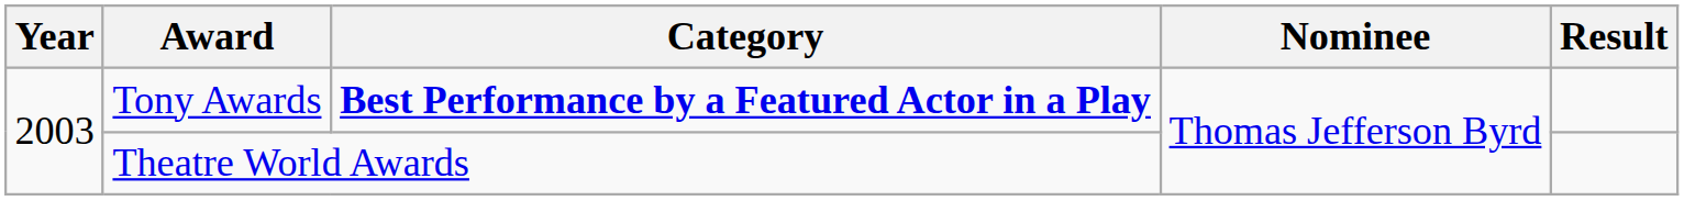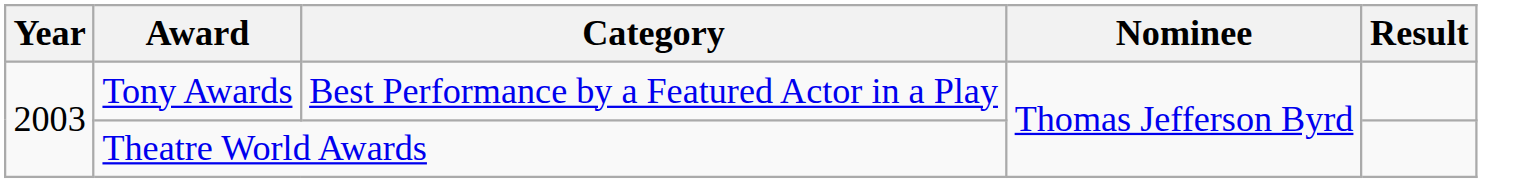Tony Awards | Category: bold -> normal
